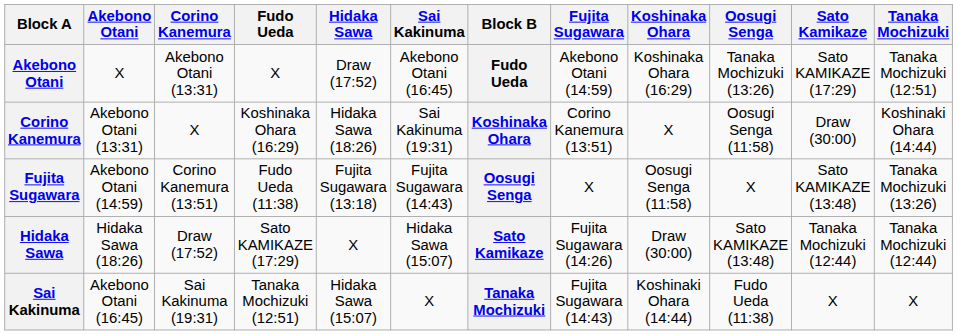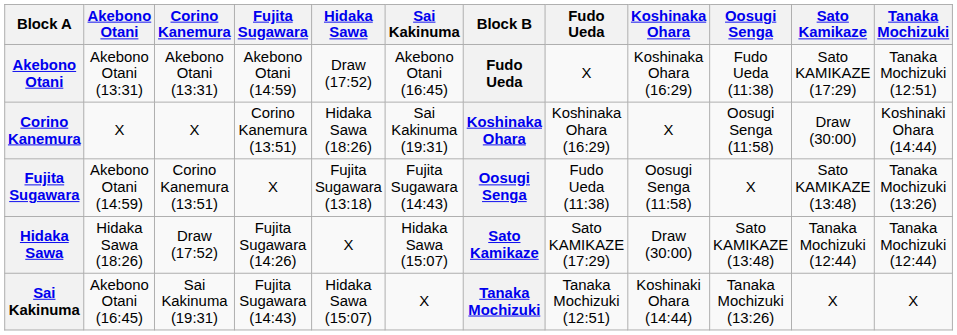columns swapped: Fujita Sugawara <-> Fudo Ueda
row 2 | Akebono Otani: X -> Akebono Otani (13:31)
row 2 | Oosugi Senga: Tanaka Mochizuki (13:26) -> Fudo Ueda (11:38)
row 3 | Akebono Otani: Akebono Otani (13:31) -> X
row 6 | Oosugi Senga: Fudo Ueda (11:38) -> Tanaka Mochizuki (13:26)
